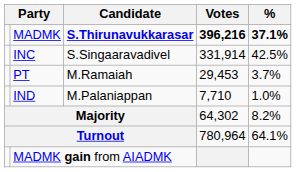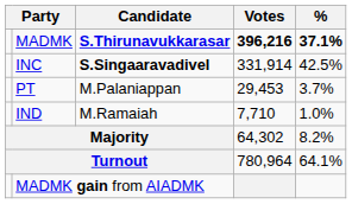INC | Candidate: normal -> bold
PT | Candidate: M.Ramaiah -> M.Palaniappan
IND | Candidate: M.Palaniappan -> M.Ramaiah
